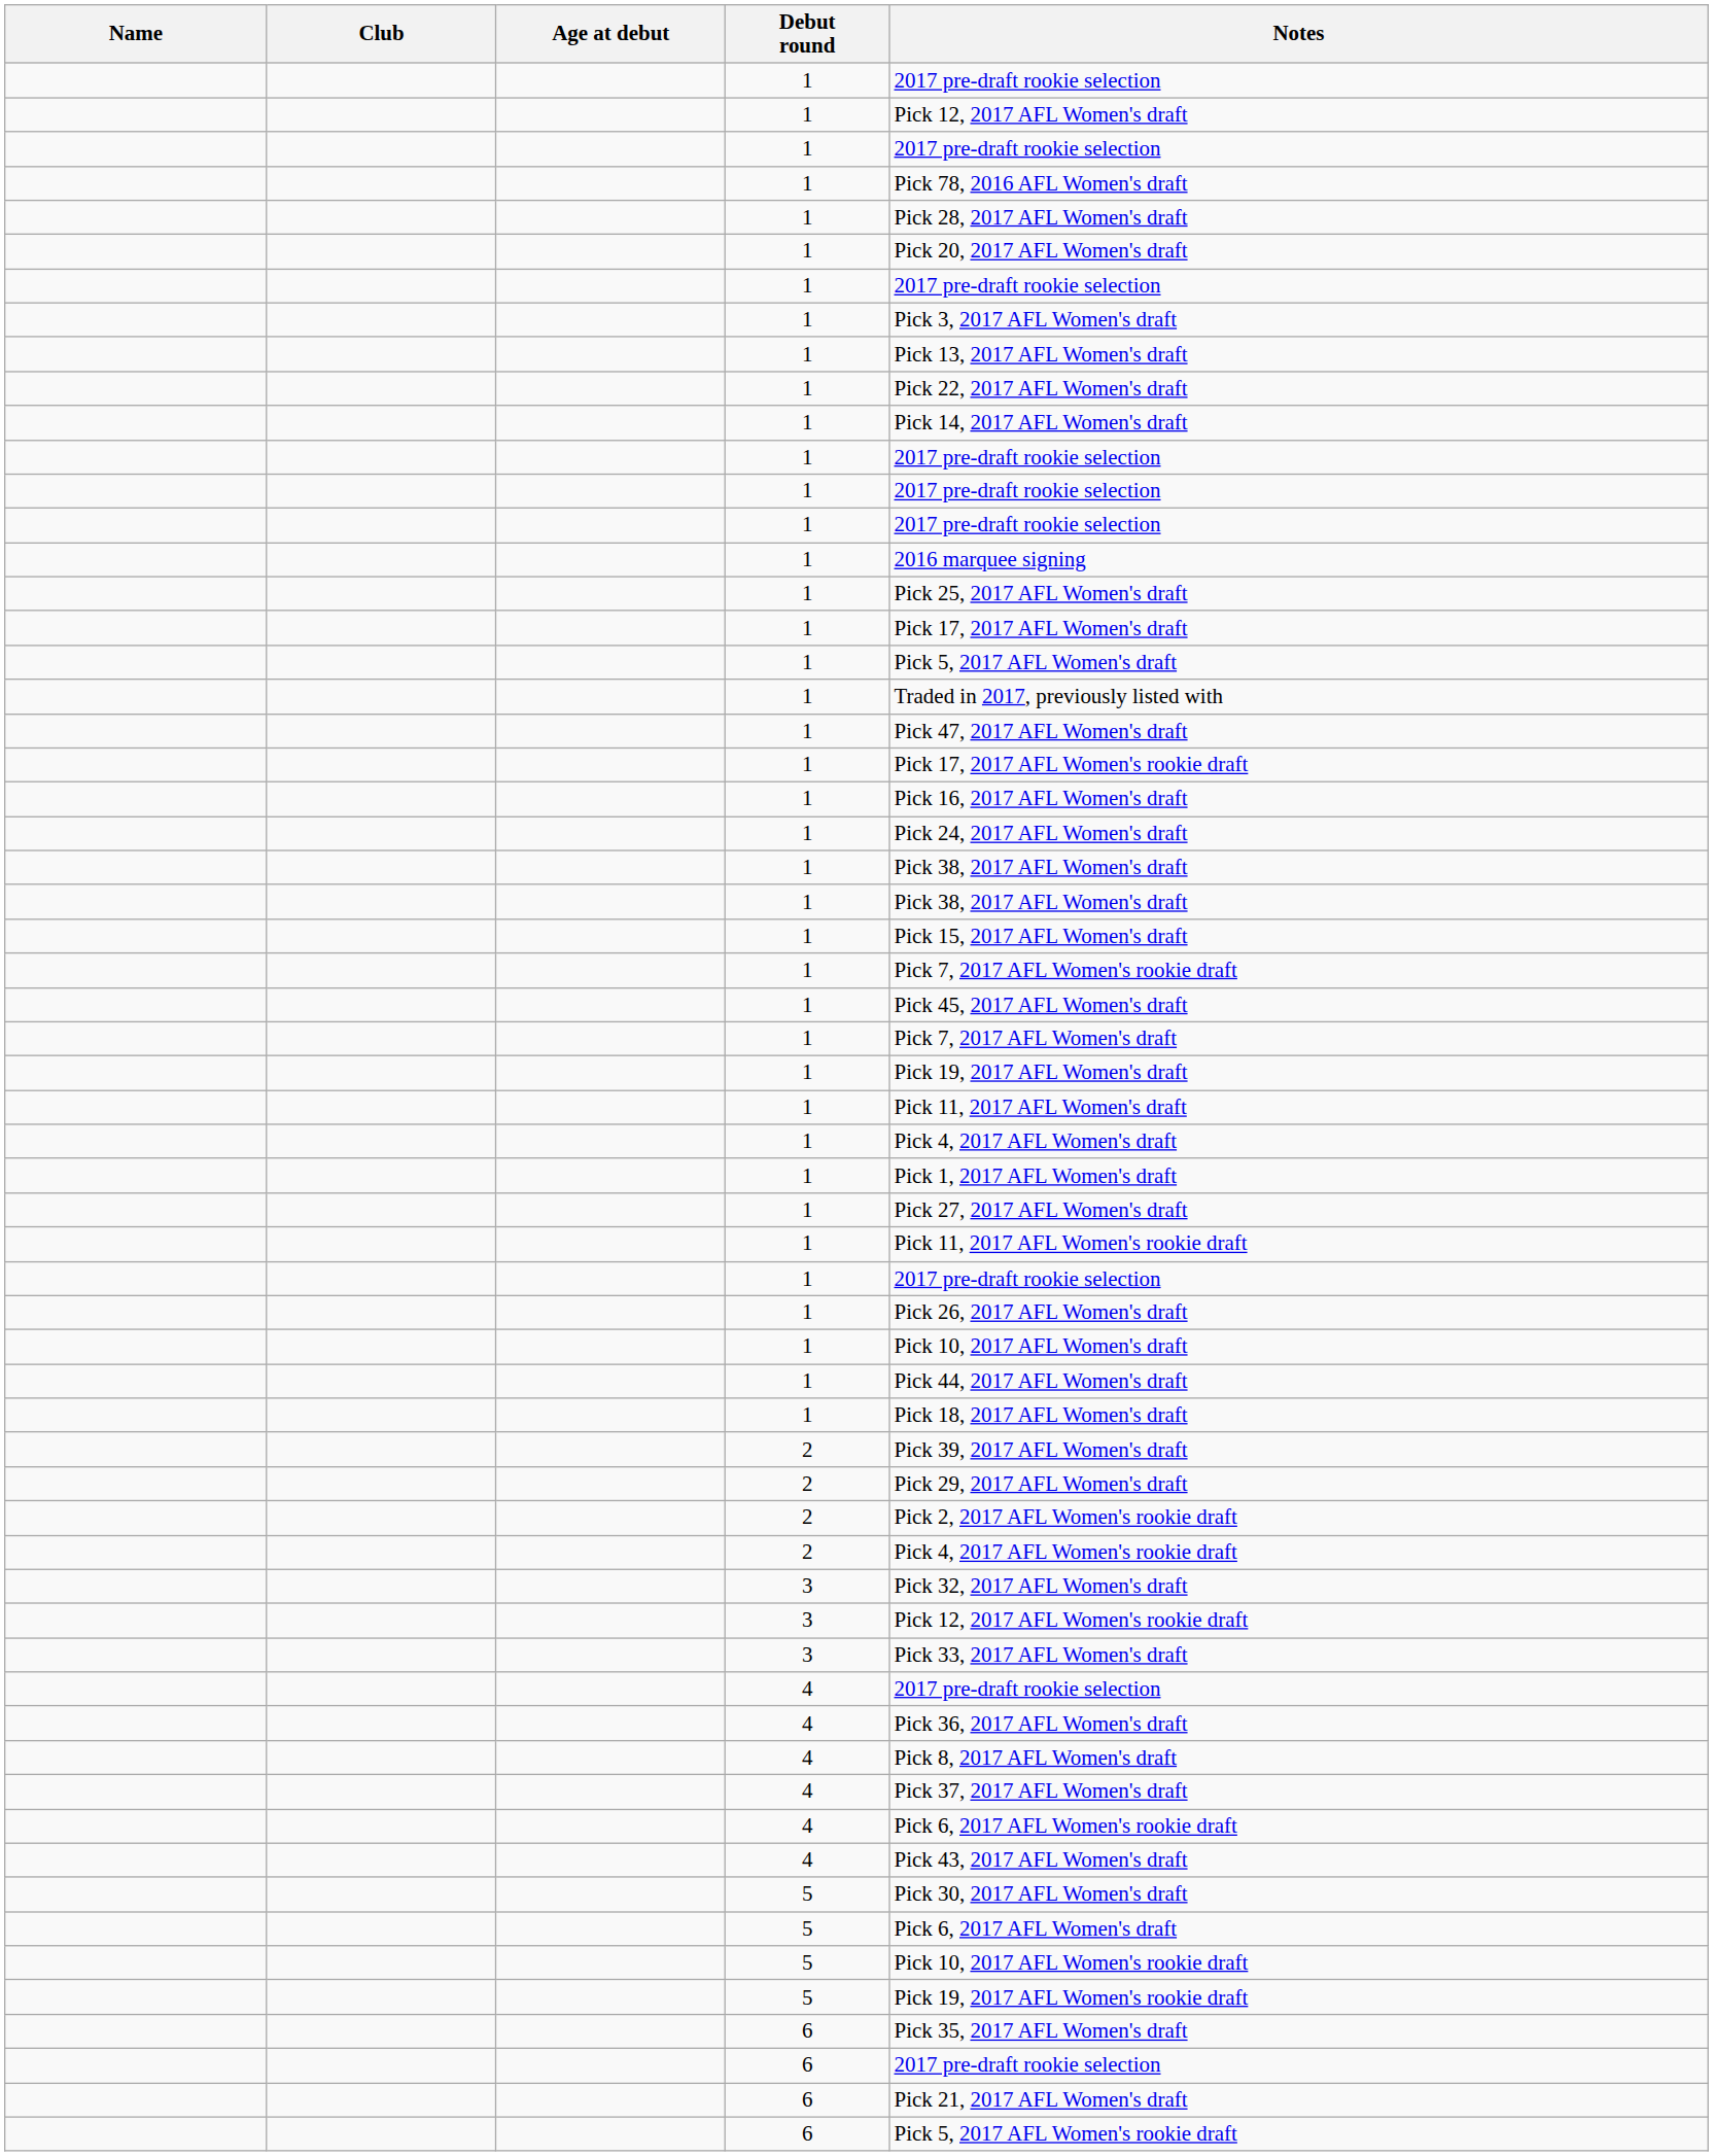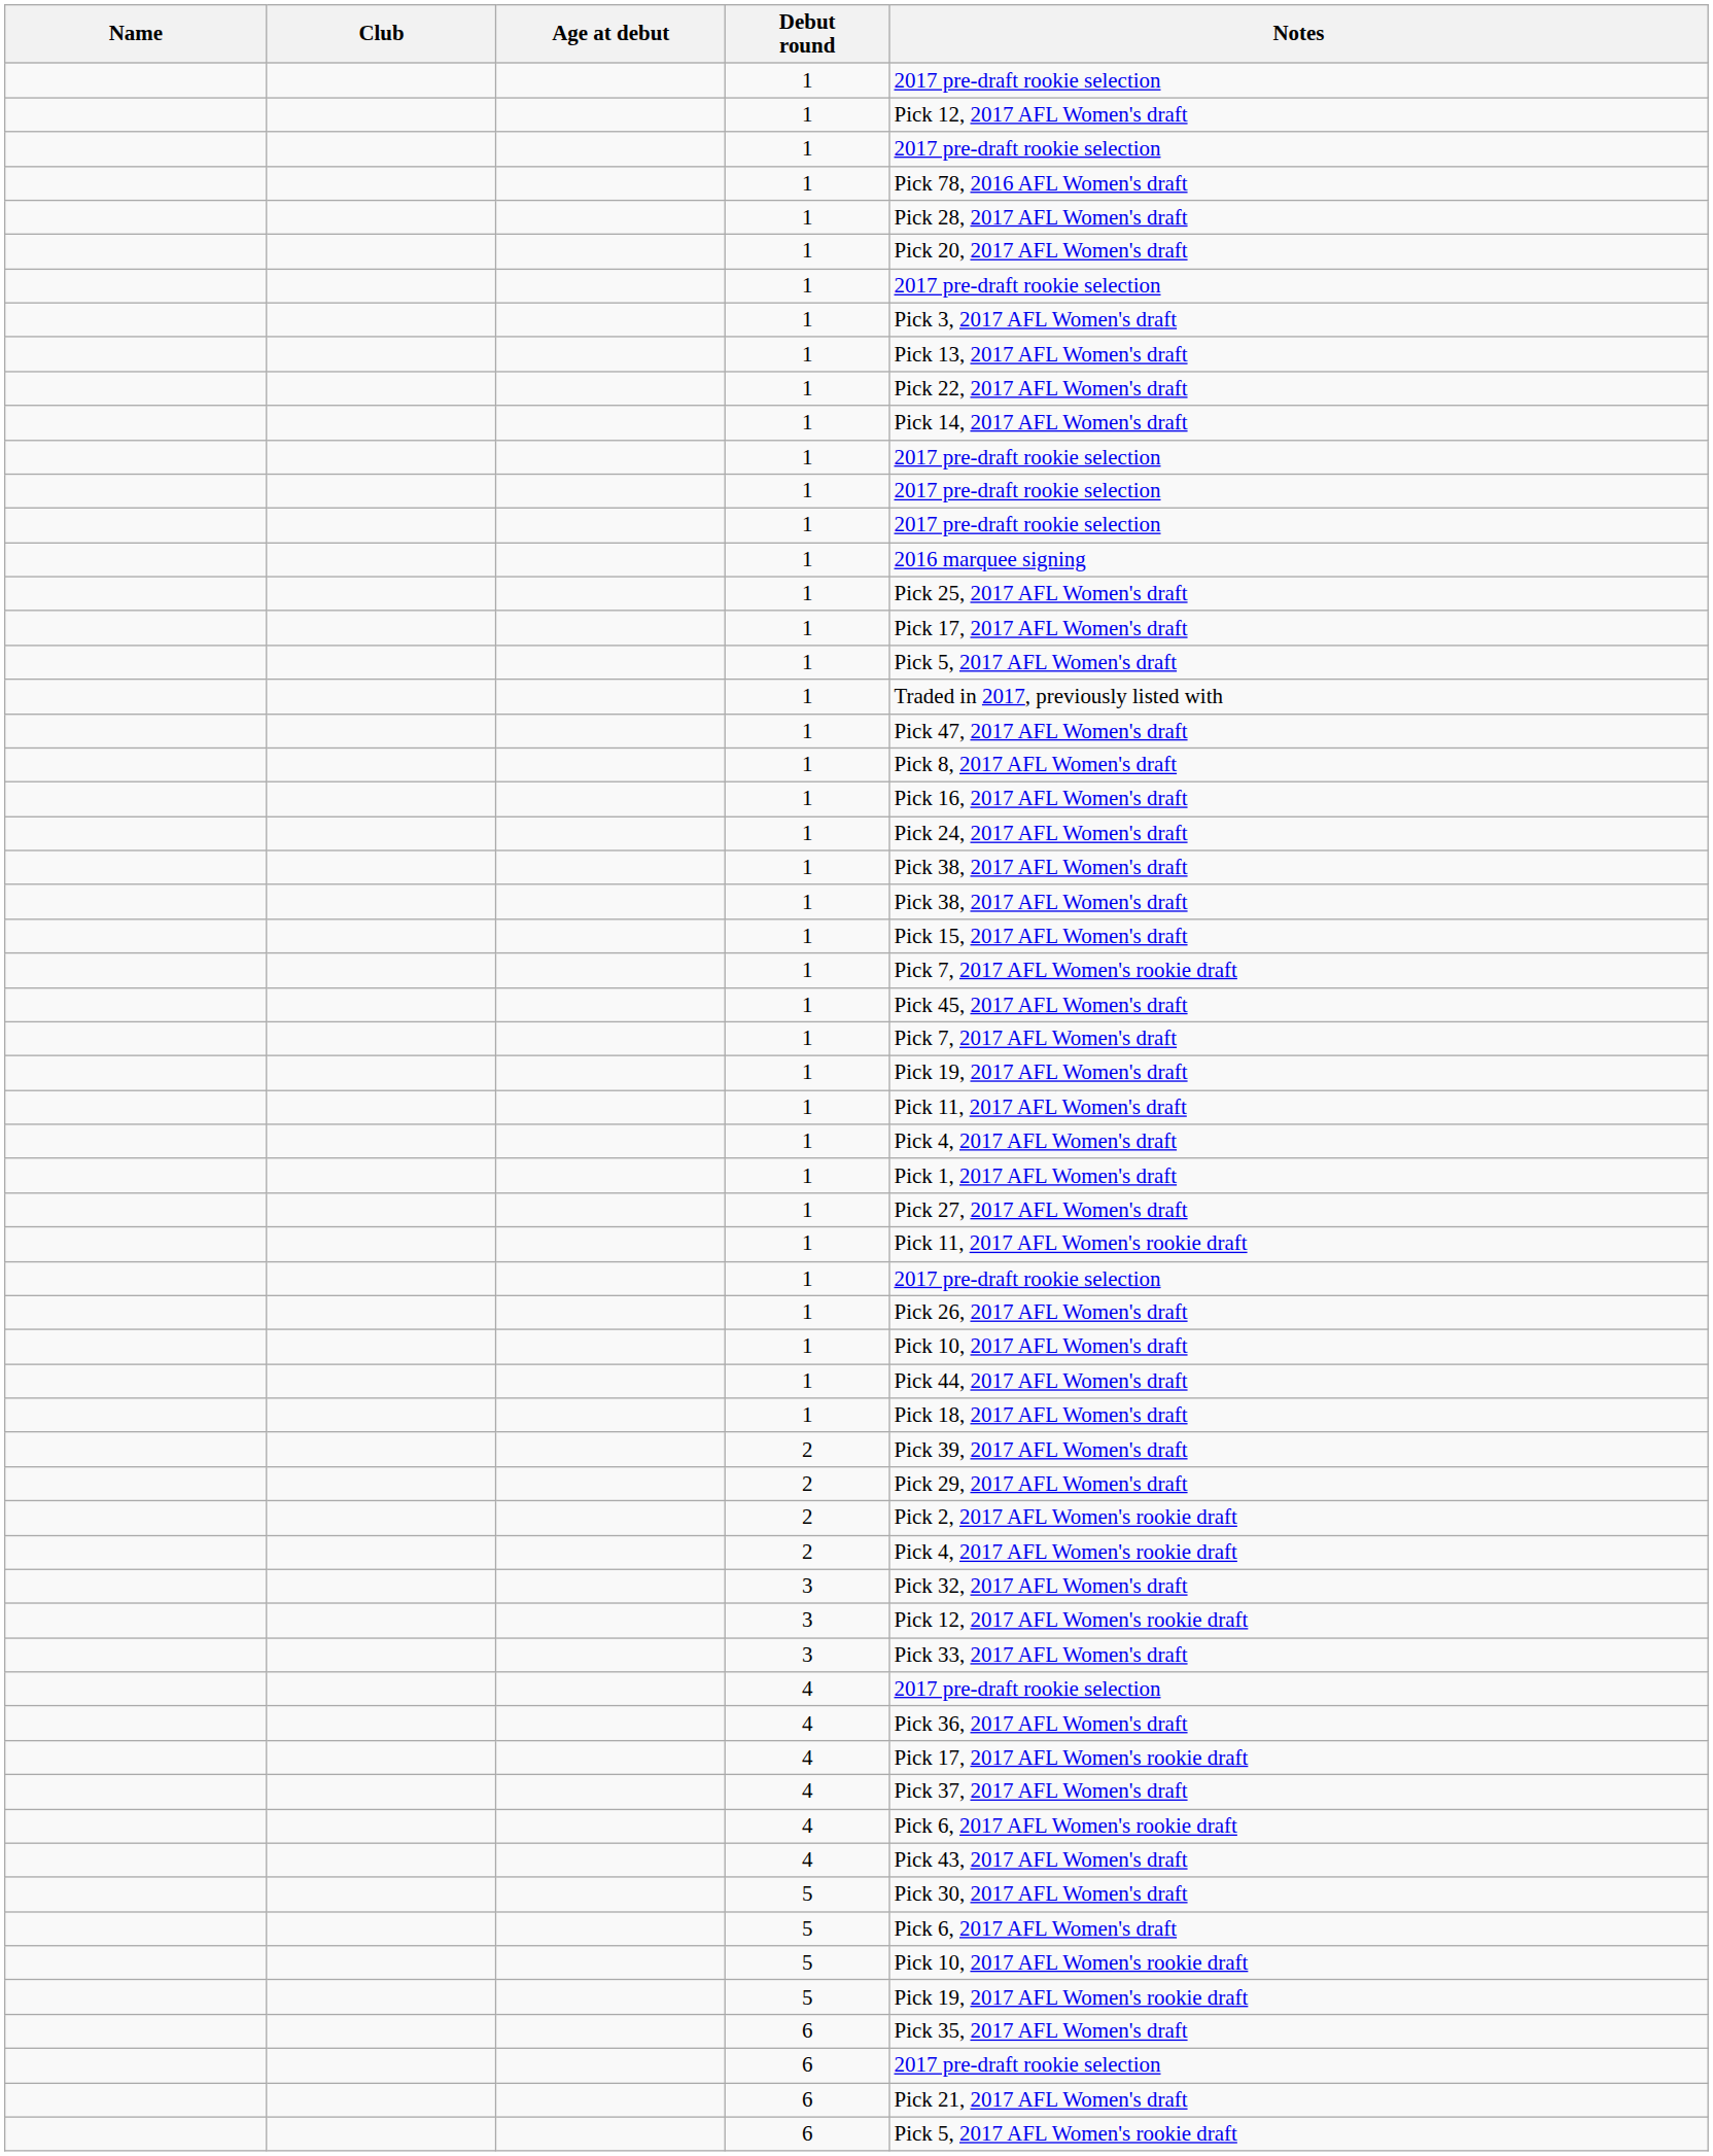row 22 | Notes: Pick 17, 2017 AFL Women's rookie draft -> Pick 8, 2017 AFL Women's draft
row 51 | Notes: Pick 8, 2017 AFL Women's draft -> Pick 17, 2017 AFL Women's rookie draft
